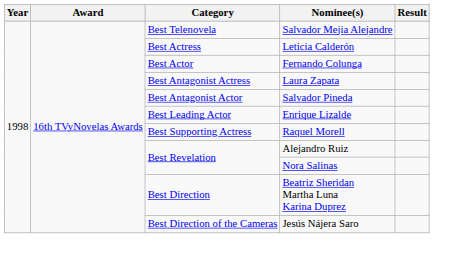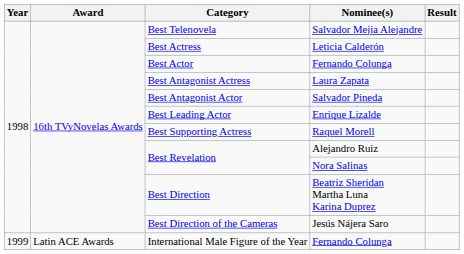+ row: 1999 | Latin ACE Awards | International Male Figure of the Year | Fernando Colunga
